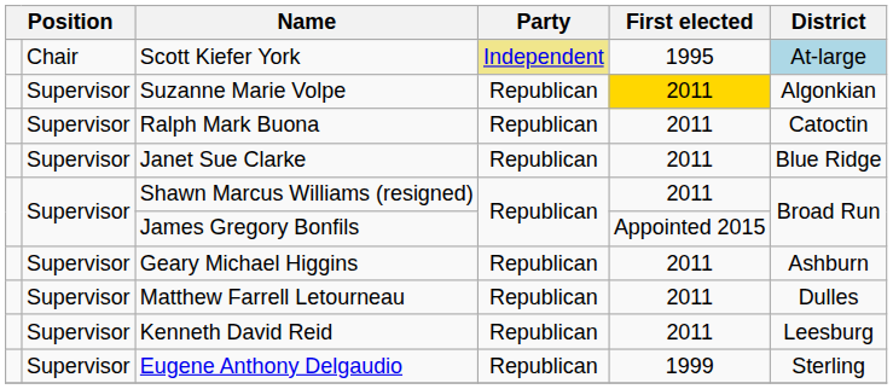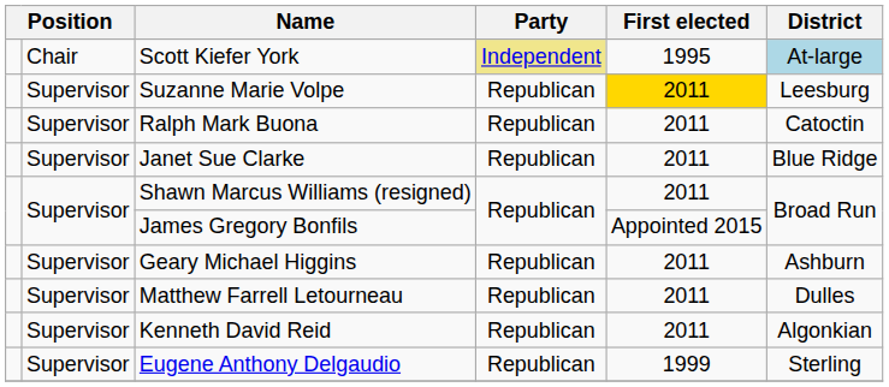Suzanne Marie Volpe | District: Algonkian -> Leesburg
Kenneth David Reid | District: Leesburg -> Algonkian
